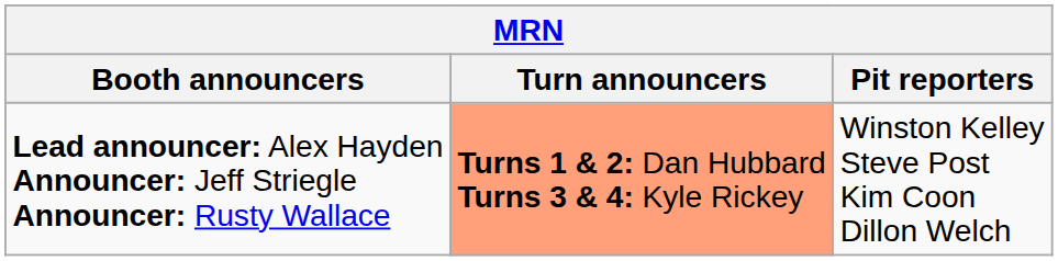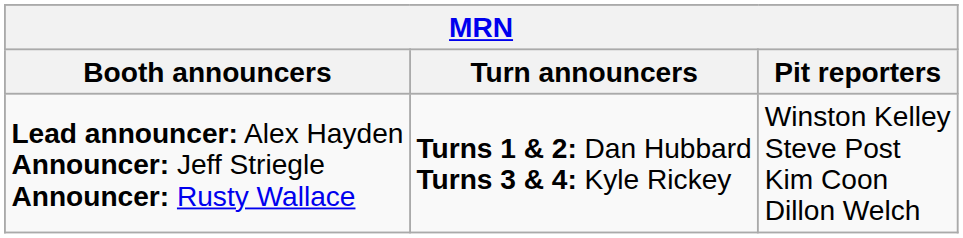row 3 | Turn announcers: lightsalmon background -> no background
